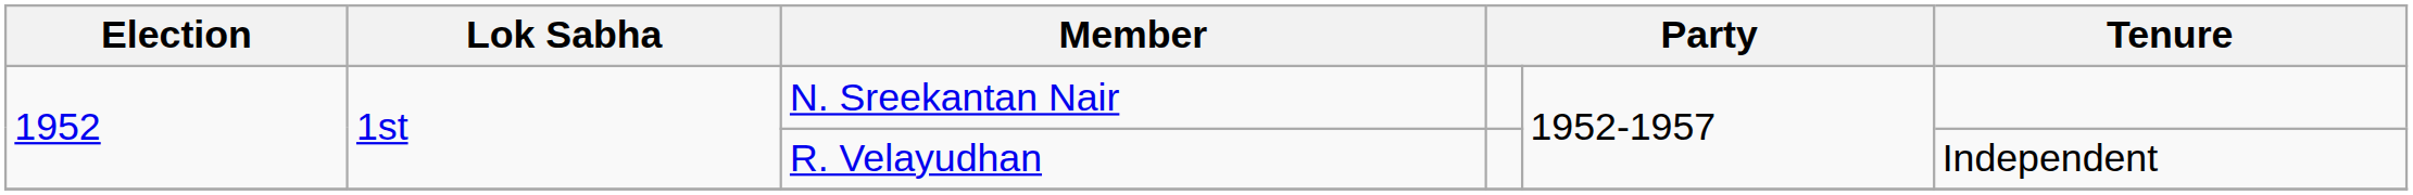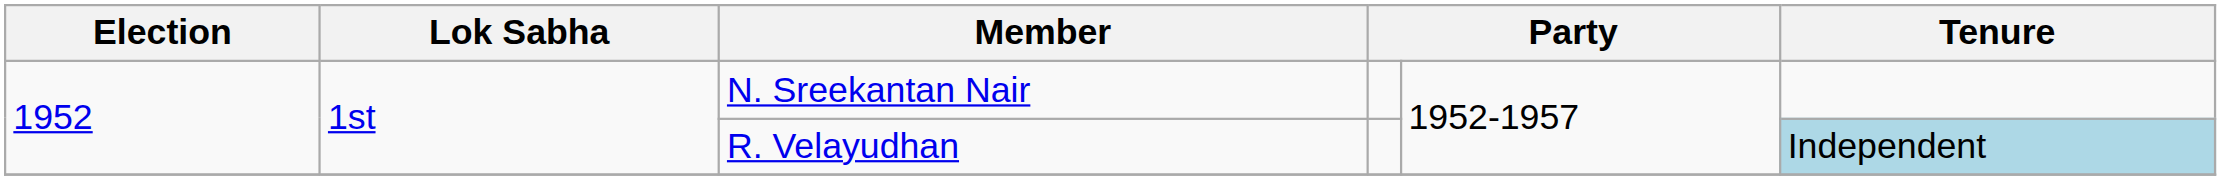R. Velayudhan | Tenure: no background -> lightblue background
